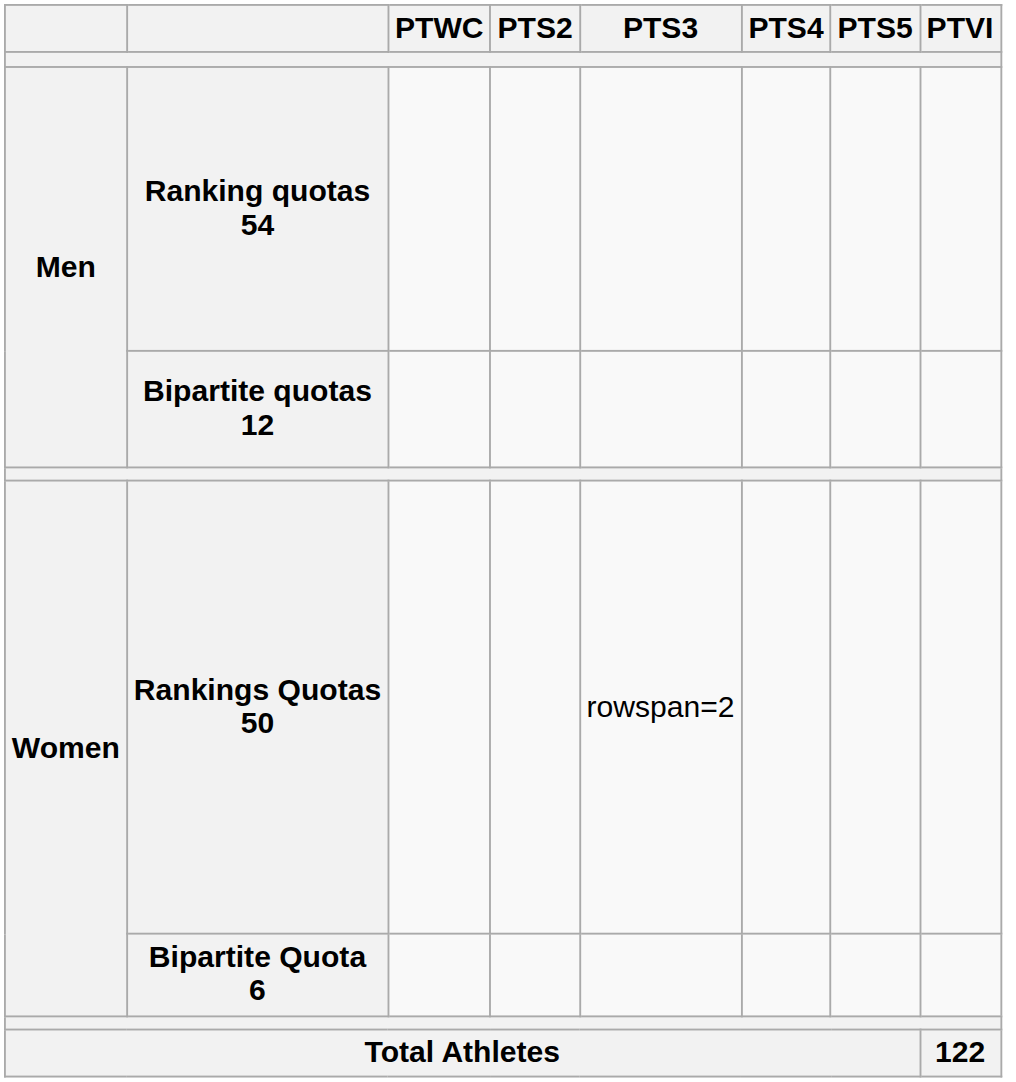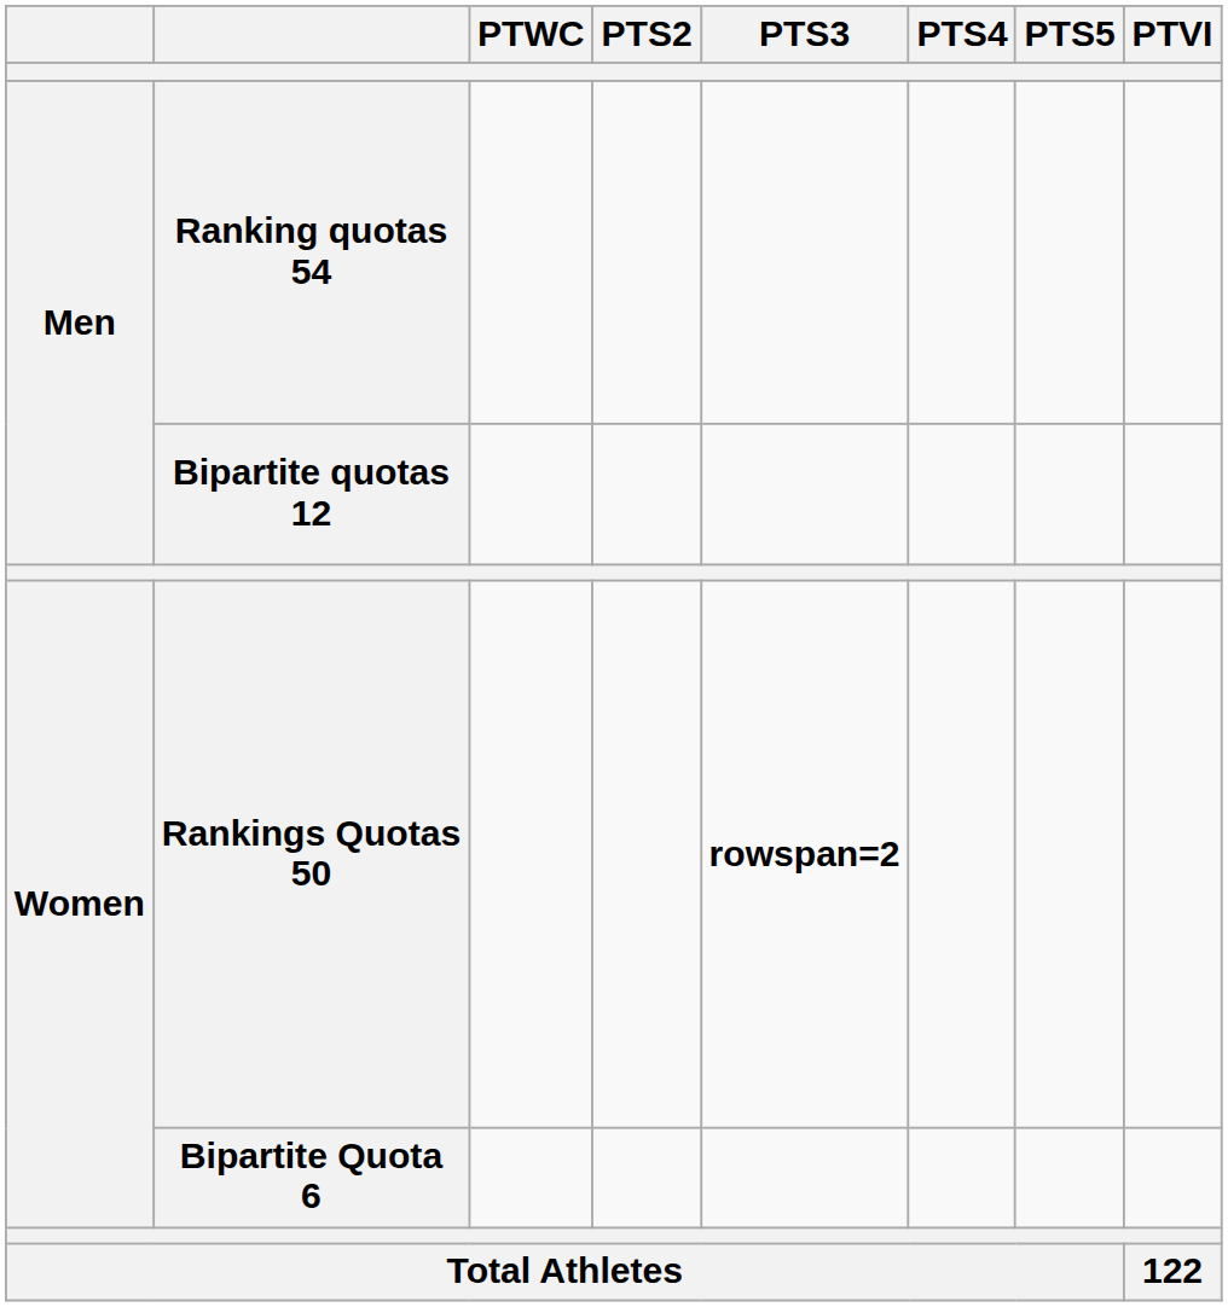Rankings Quotas 50 | PTS3: normal -> bold
